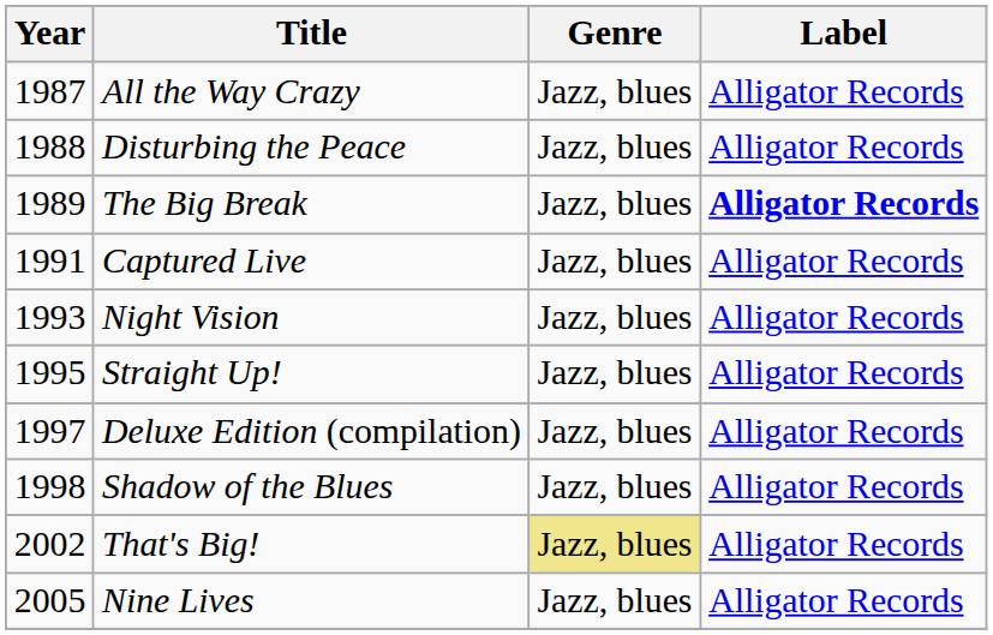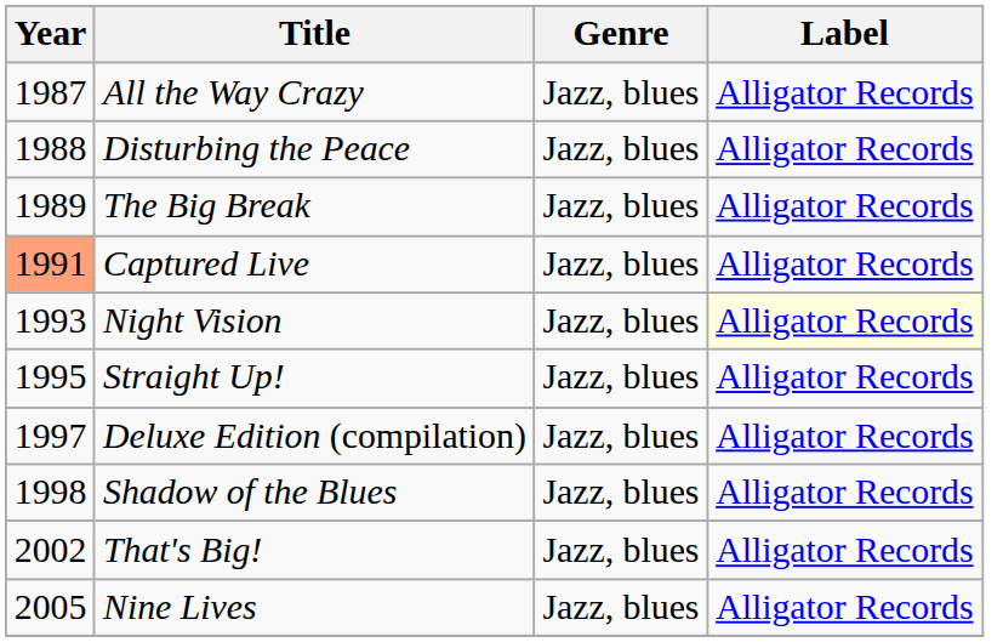The Big Break | Label: bold -> normal
Captured Live | Year: no background -> lightsalmon background
Night Vision | Label: no background -> lightyellow background
That's Big! | Genre: khaki background -> no background
